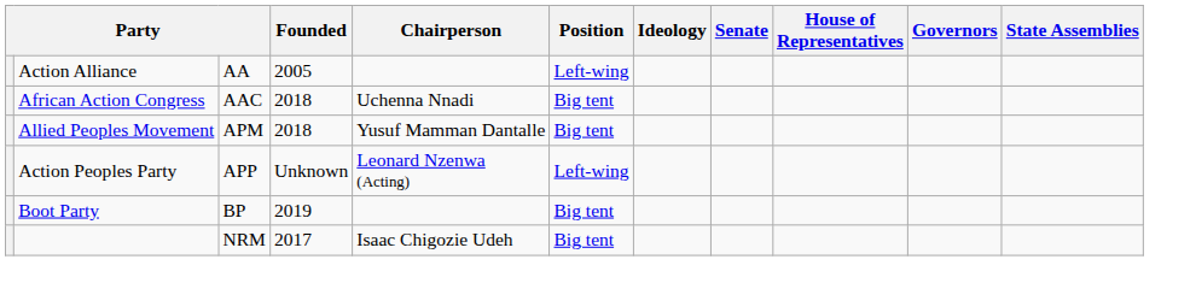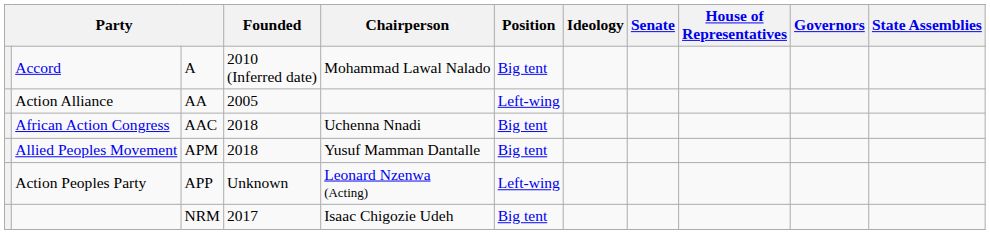+ row: Accord | A | 2010 (Inferred date) | Mohammad Lawal Nalado | Big tent
- row: Boot Party | BP | 2019 | Big tent
